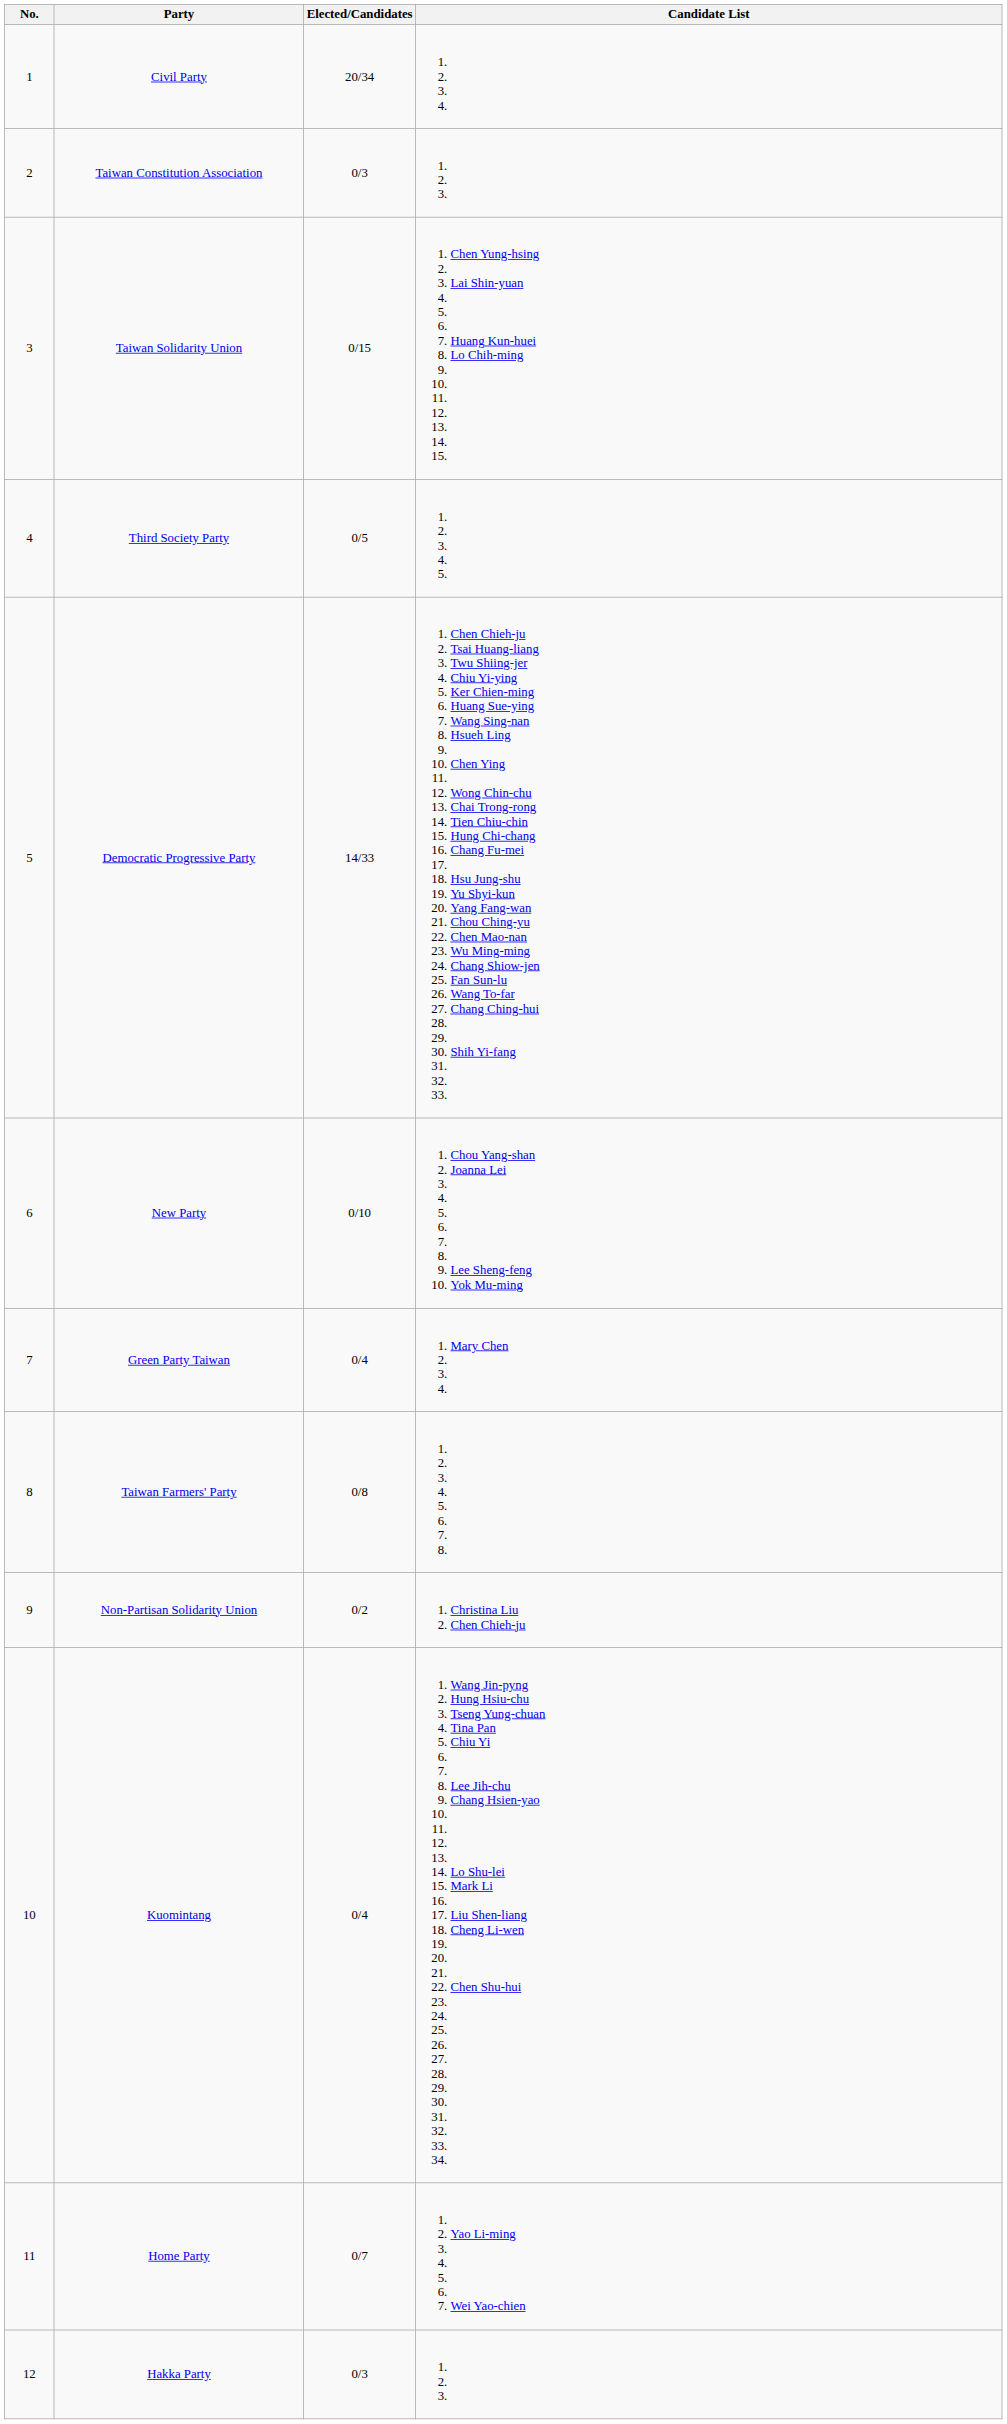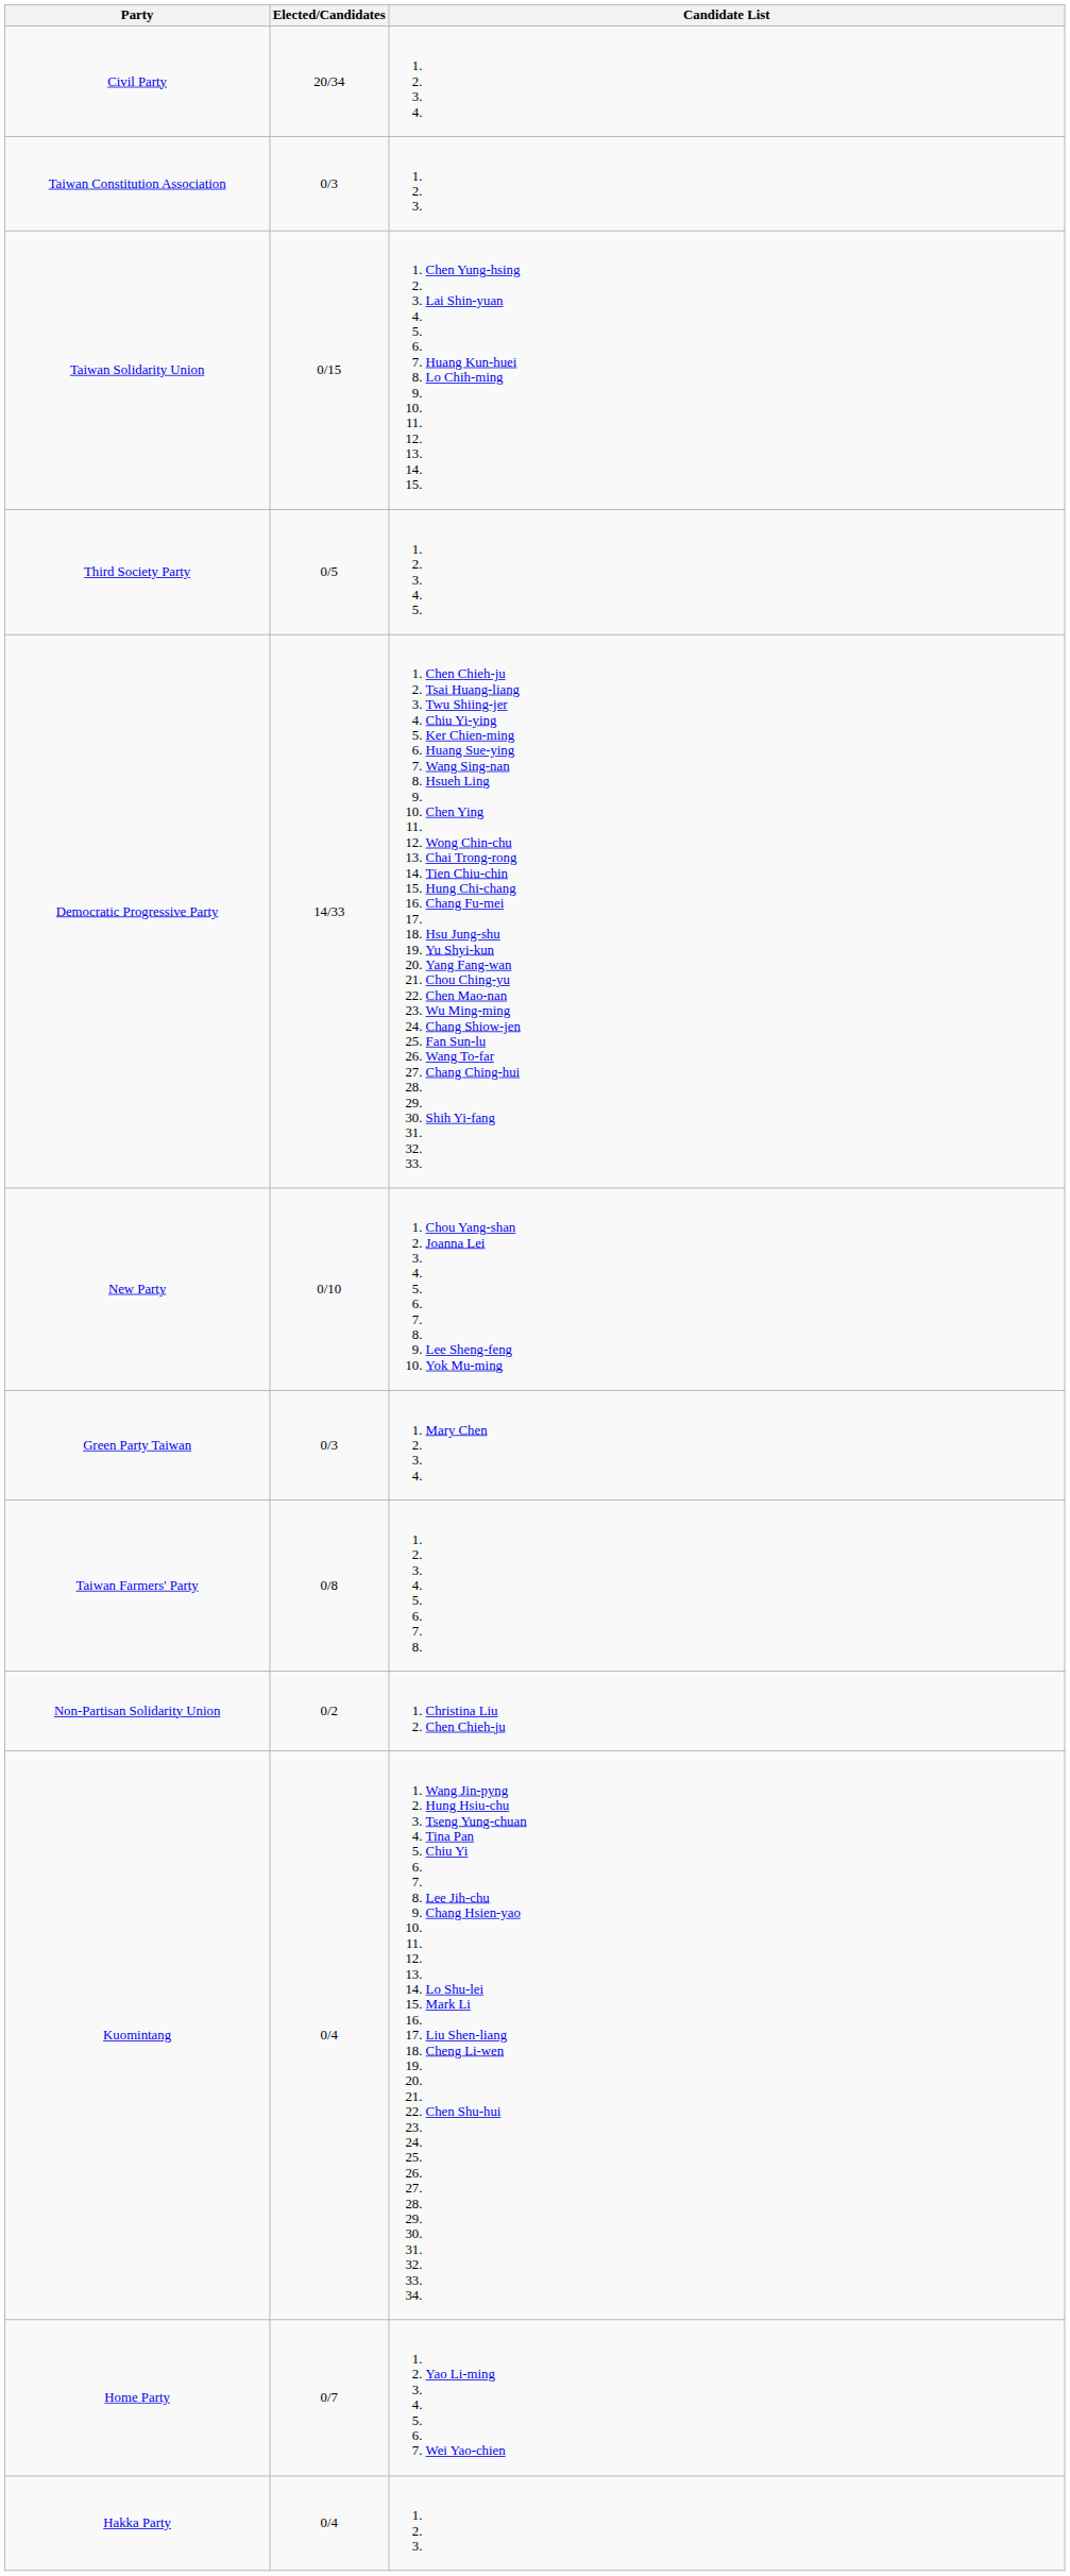- column: No. | 1 | 2 | 3 | 4 | 5 | 6 | 7 | 8 | 9 | 10 | 11 | 12
Green Party Taiwan | Elected/Candidates: 0/4 -> 0/3
Hakka Party | Elected/Candidates: 0/3 -> 0/4
